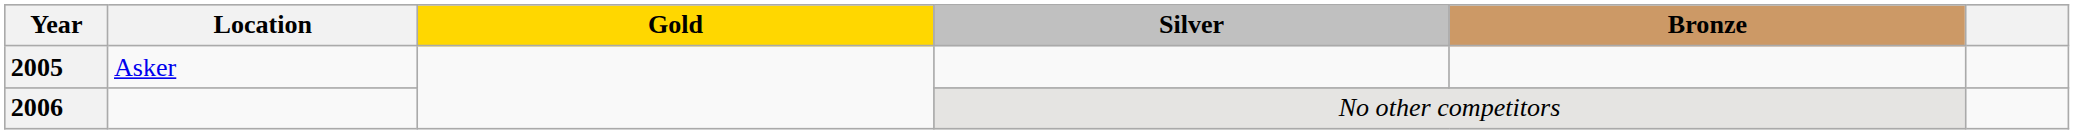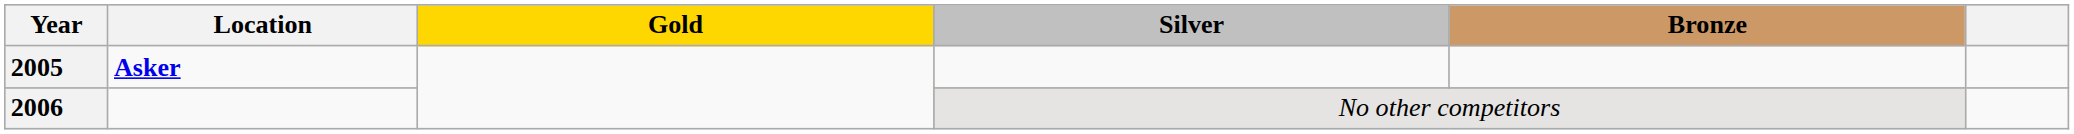2005 | Location: normal -> bold
